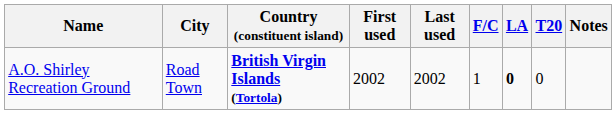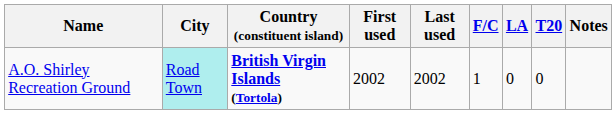A.O. Shirley Recreation Ground | City: no background -> paleturquoise background
A.O. Shirley Recreation Ground | LA: bold -> normal
